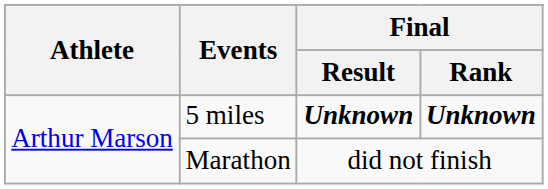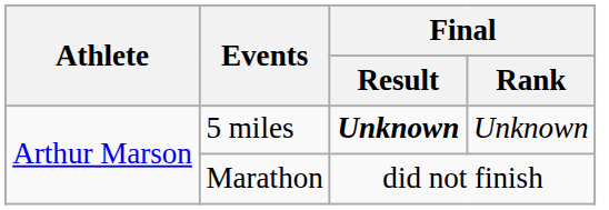5 miles | Final / Rank: bold -> normal
